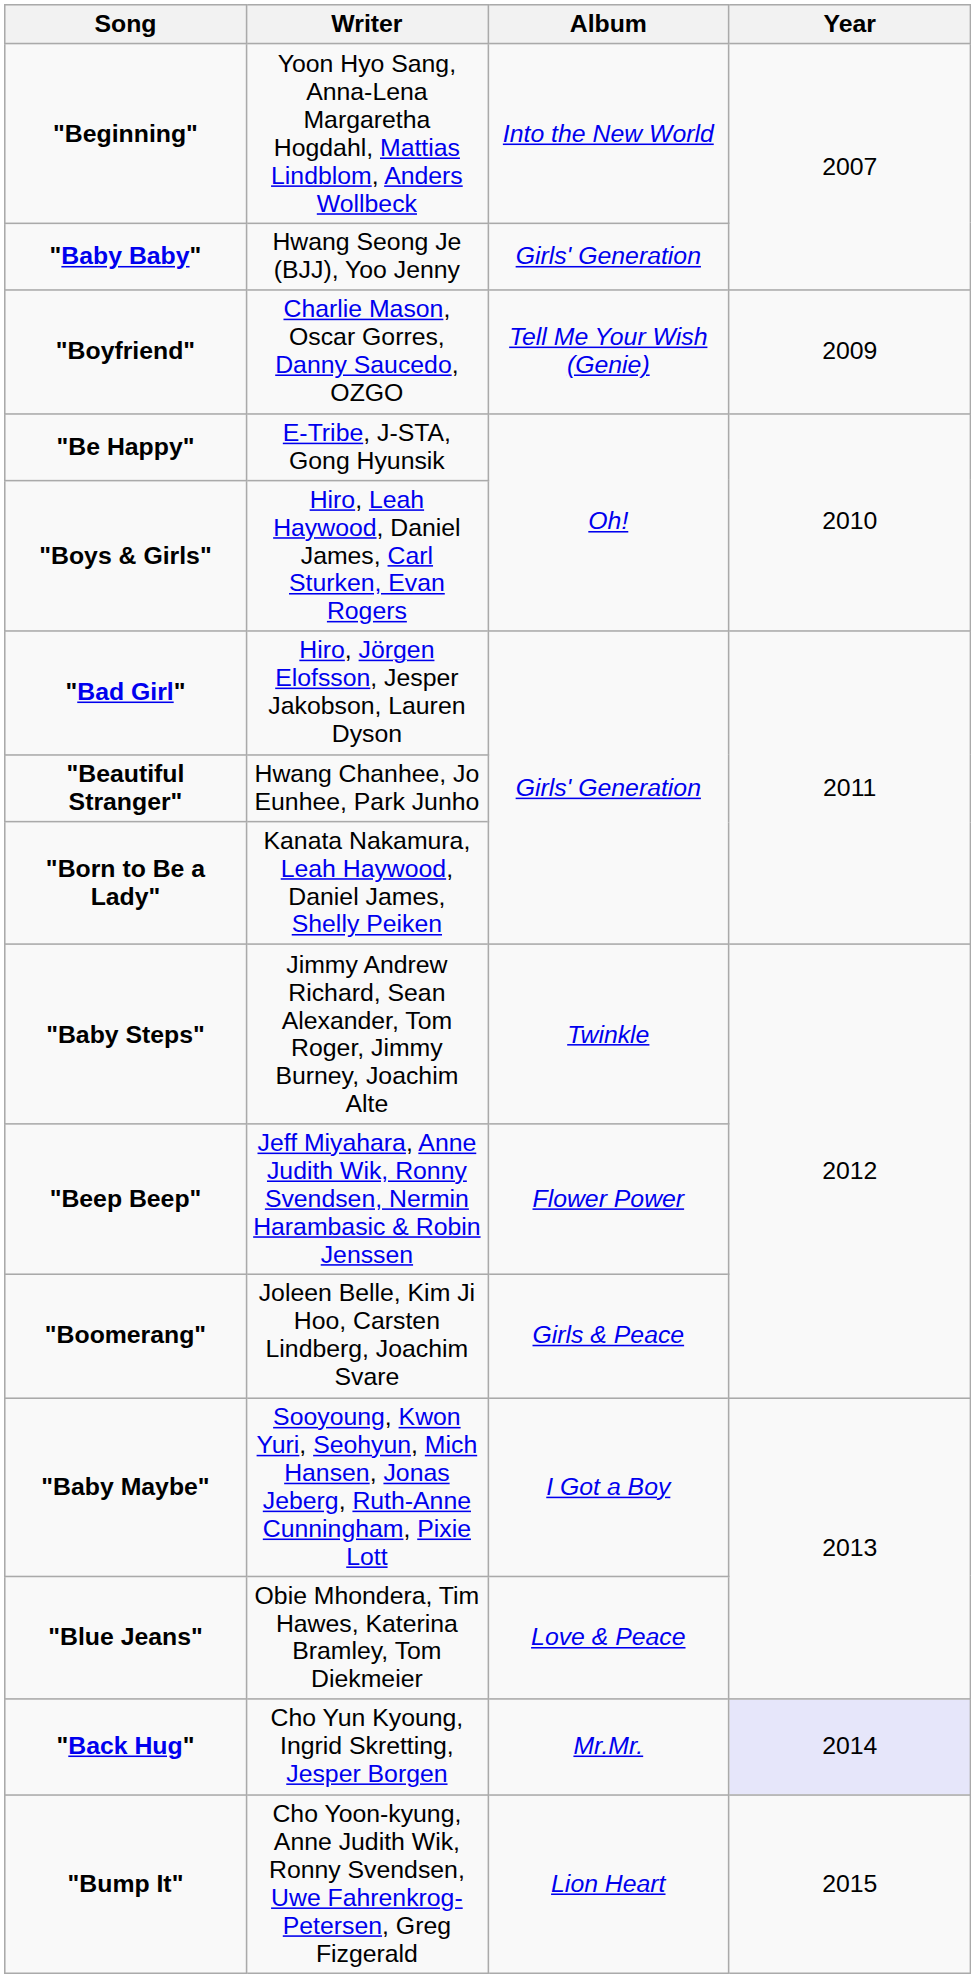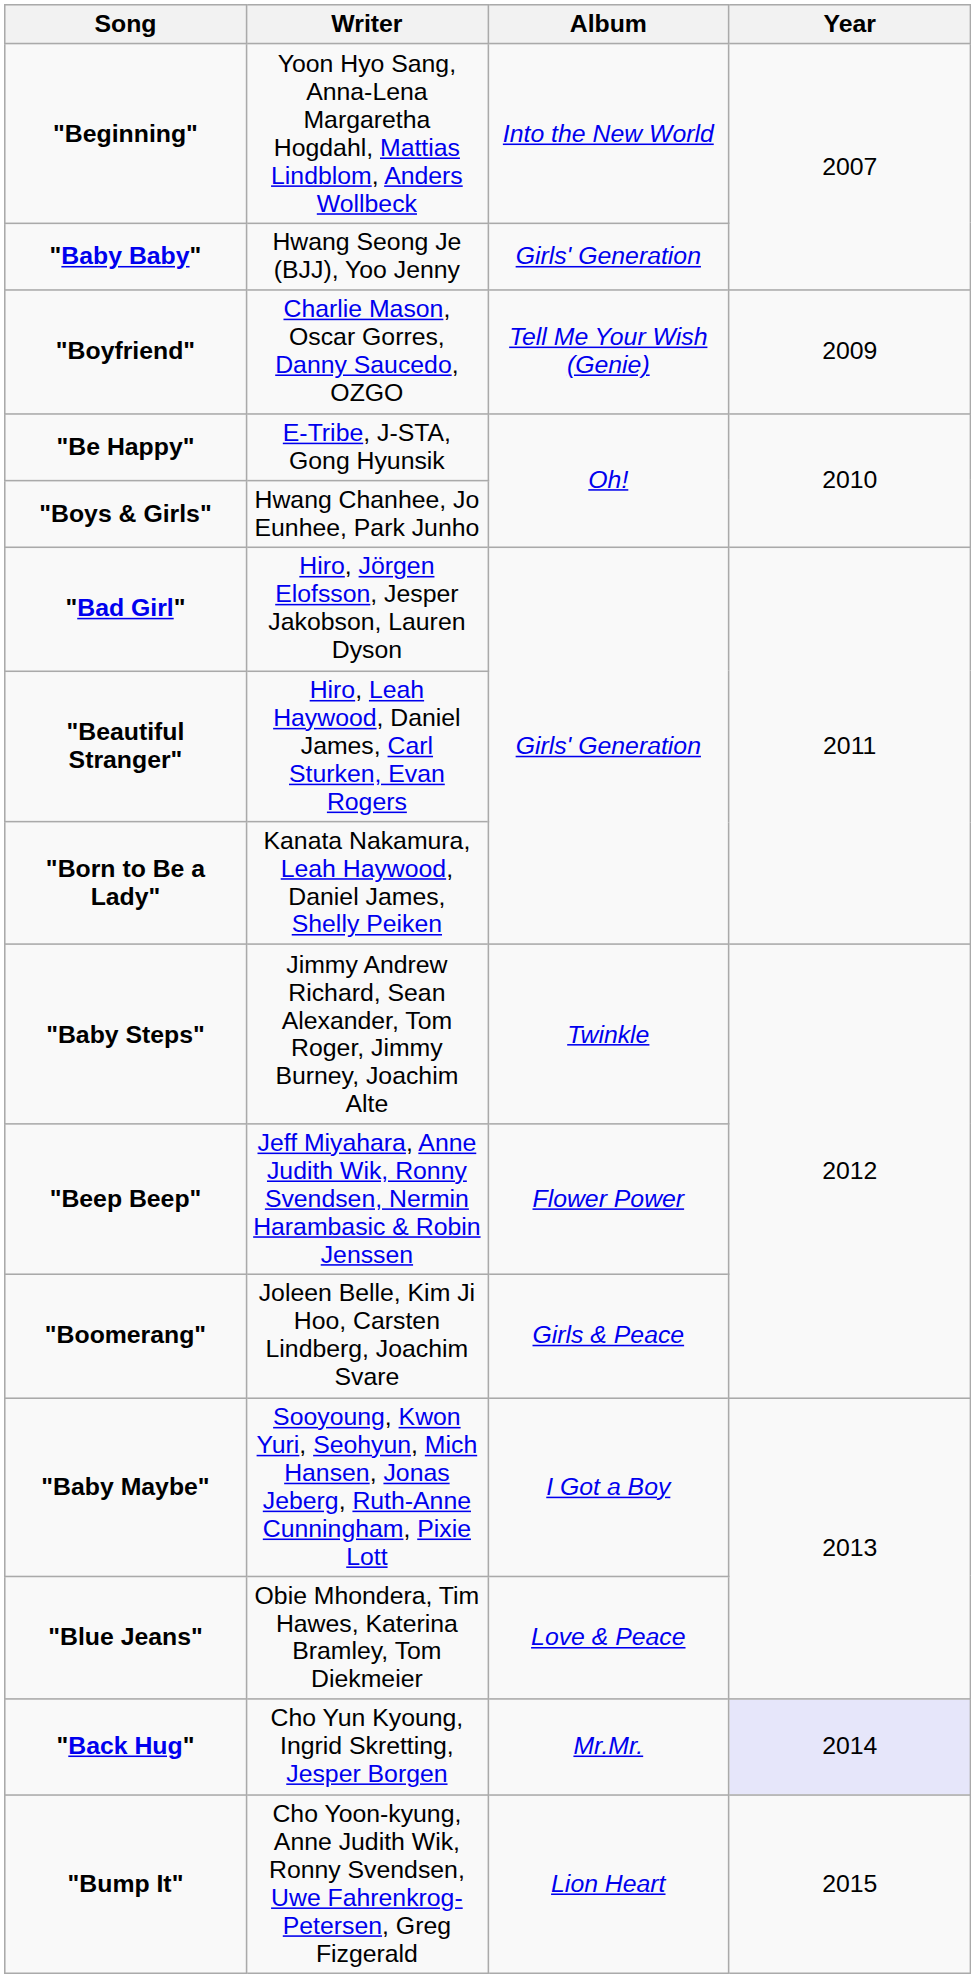"Boys & Girls" | Writer: Hiro, Leah Haywood, Daniel James, Carl Sturken, Evan Rogers -> Hwang Chanhee, Jo Eunhee, Park Junho
"Beautiful Stranger" | Writer: Hwang Chanhee, Jo Eunhee, Park Junho -> Hiro, Leah Haywood, Daniel James, Carl Sturken, Evan Rogers
